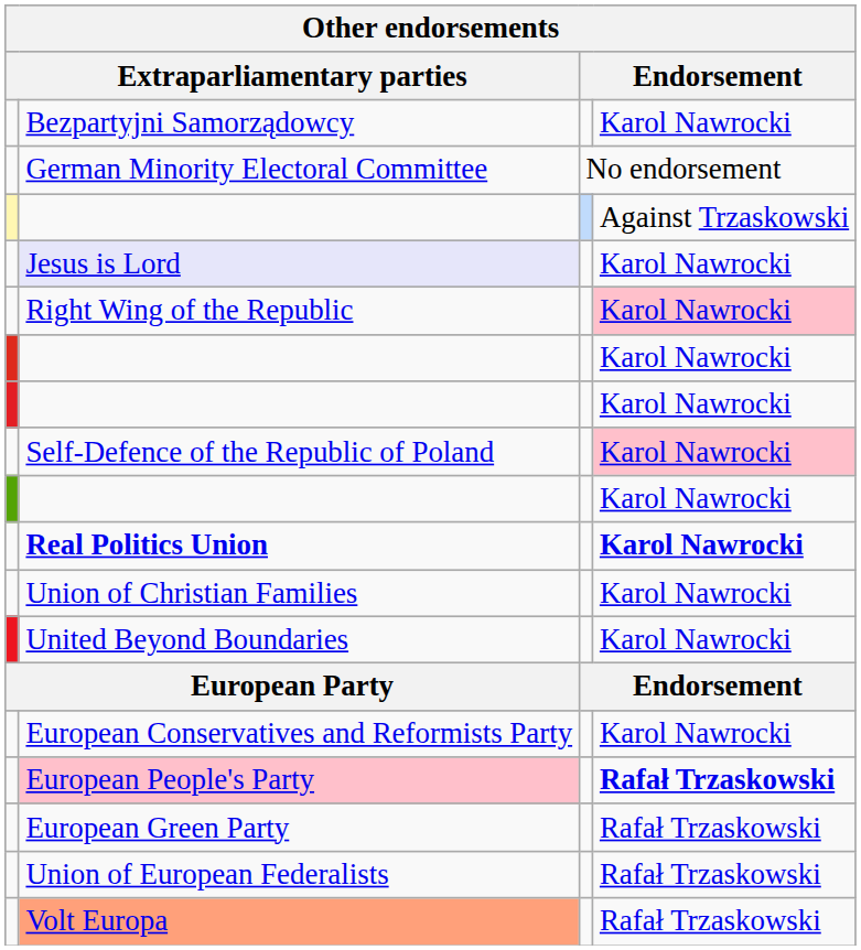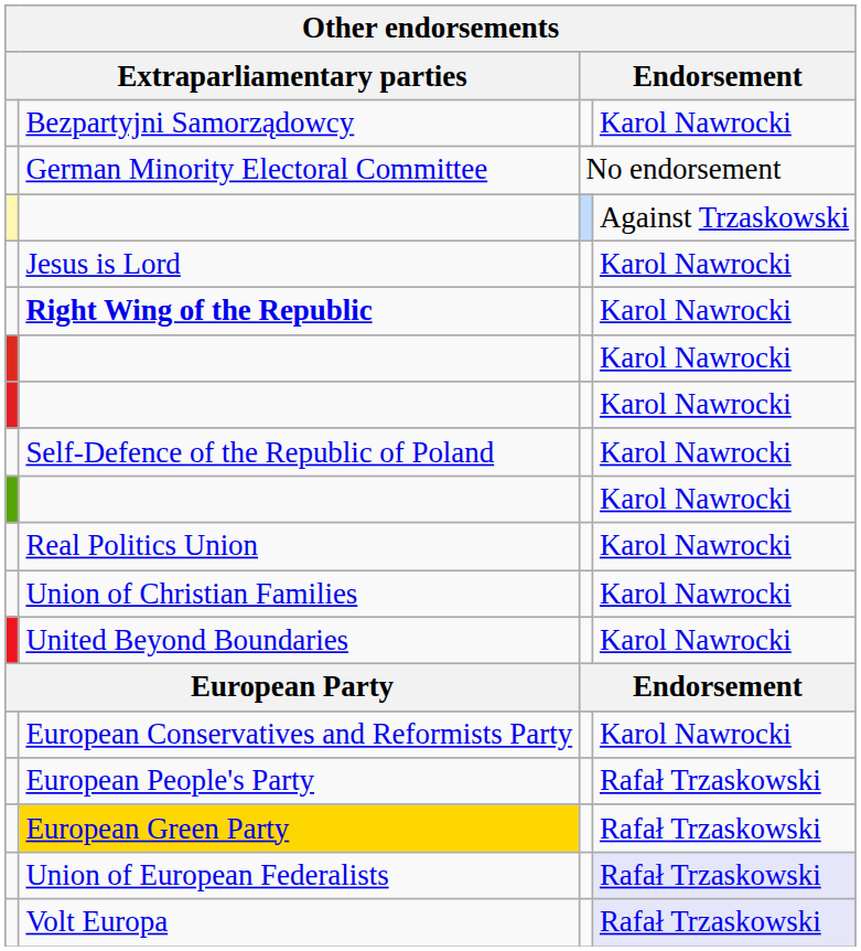Jesus is Lord | column 2: lavender background -> no background
Right Wing of the Republic | column 2: normal -> bold
Right Wing of the Republic | column 4: pink background -> no background
Self-Defence of the Republic of Poland | column 4: pink background -> no background
Real Politics Union | column 2: bold -> normal
Real Politics Union | column 4: bold -> normal
European People's Party | column 2: pink background -> no background
European People's Party | column 4: bold -> normal
European Green Party | column 2: no background -> gold background
Union of European Federalists | column 4: no background -> lavender background
Volt Europa | column 2: lightsalmon background -> no background
Volt Europa | column 4: no background -> lavender background
